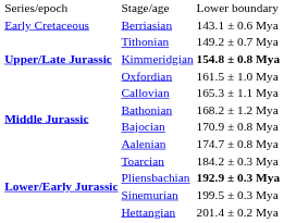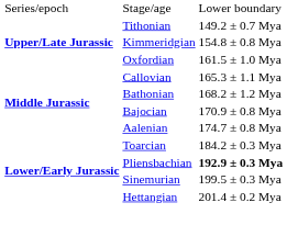- row: Early Cretaceous | Berriasian | 143.1 ± 0.6 Mya
Kimmeridgian | column 3: bold -> normal
